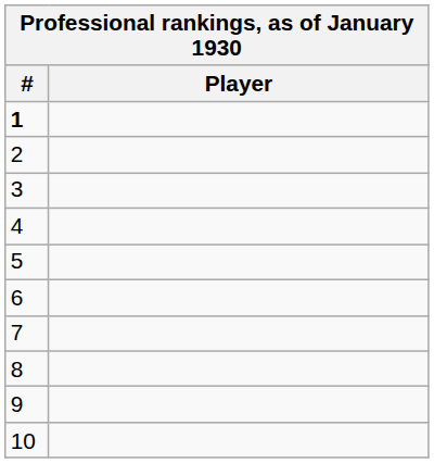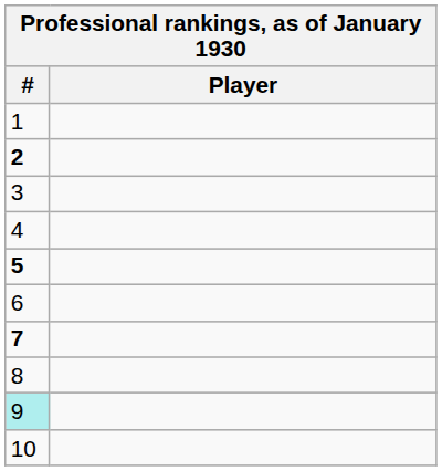1 | #: bold -> normal
2 | #: normal -> bold
5 | #: normal -> bold
7 | #: normal -> bold
9 | #: no background -> paleturquoise background
